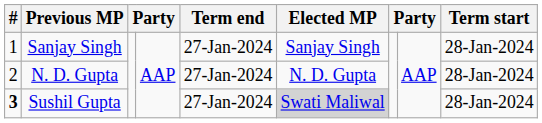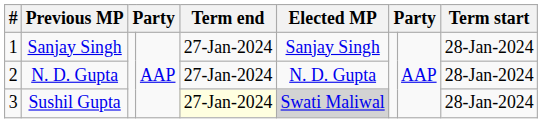Sushil Gupta | #: bold -> normal
Sushil Gupta | Term end: no background -> lightyellow background
